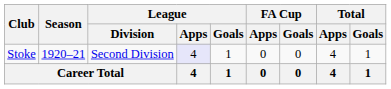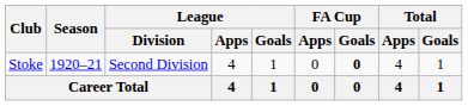Stoke | League / Apps: lavender background -> no background
Stoke | FA Cup / Goals: normal -> bold
